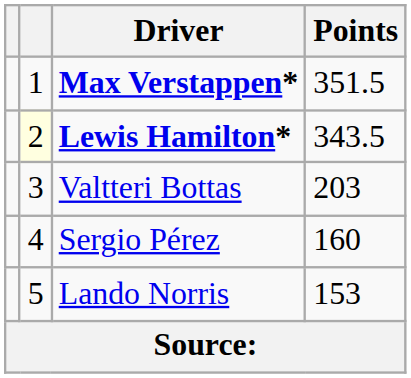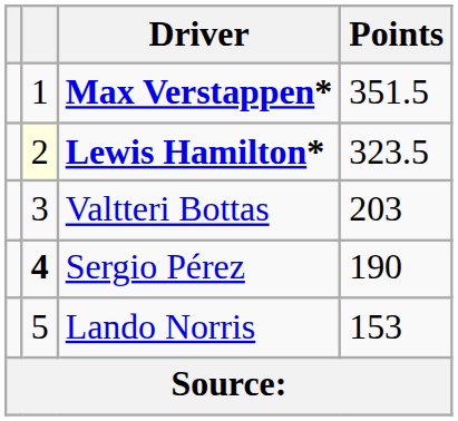Lewis Hamilton* | Points: 343.5 -> 323.5
Sergio Pérez | column 2: normal -> bold
Sergio Pérez | Points: 160 -> 190
